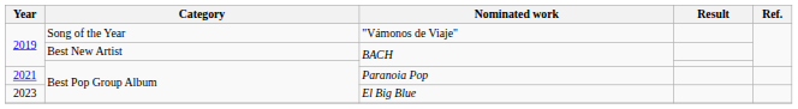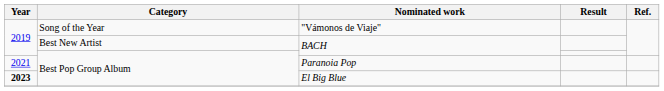El Big Blue | Year: normal -> bold
